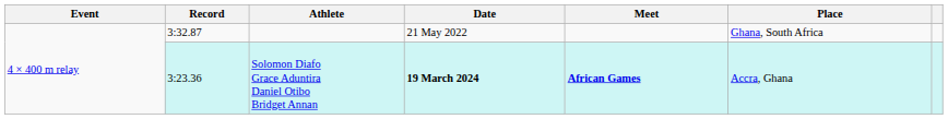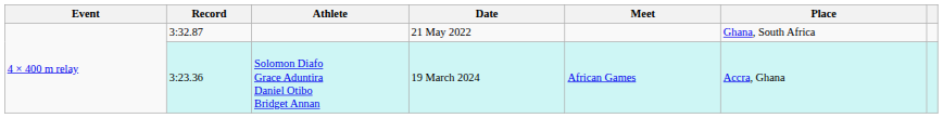Solomon Diafo Grace Aduntira Daniel Otibo Bridget Annan | Date: bold -> normal
Solomon Diafo Grace Aduntira Daniel Otibo Bridget Annan | Meet: bold -> normal
